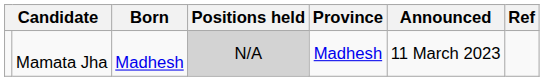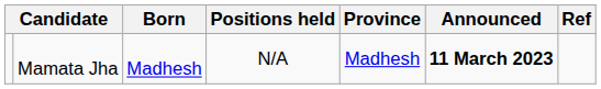Mamata Jha | Positions held: lightgrey background -> no background
Mamata Jha | Announced: normal -> bold
